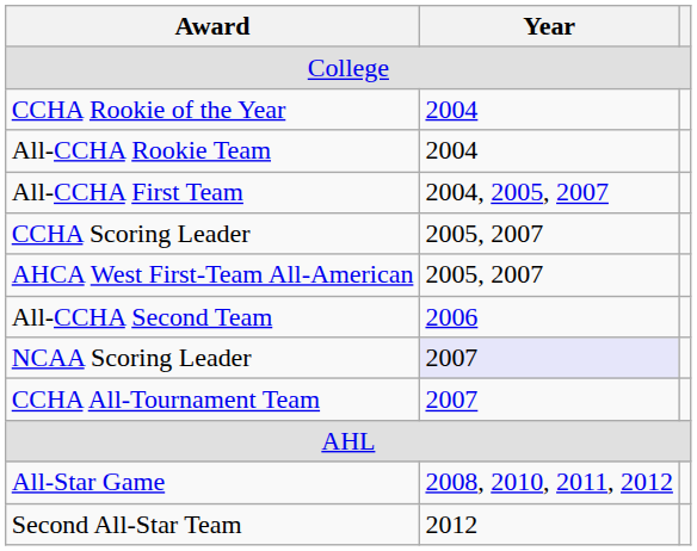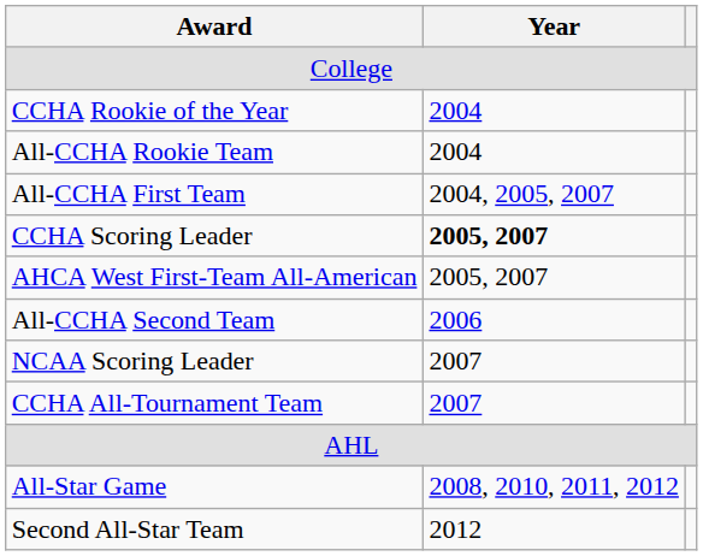CCHA Scoring Leader | Year: normal -> bold
NCAA Scoring Leader | Year: lavender background -> no background
